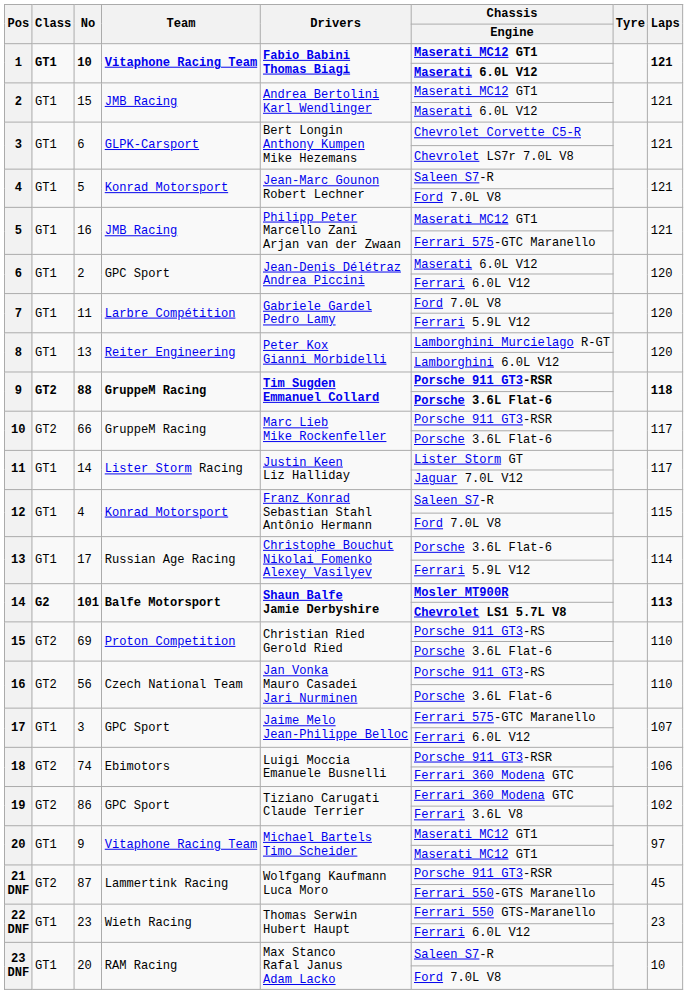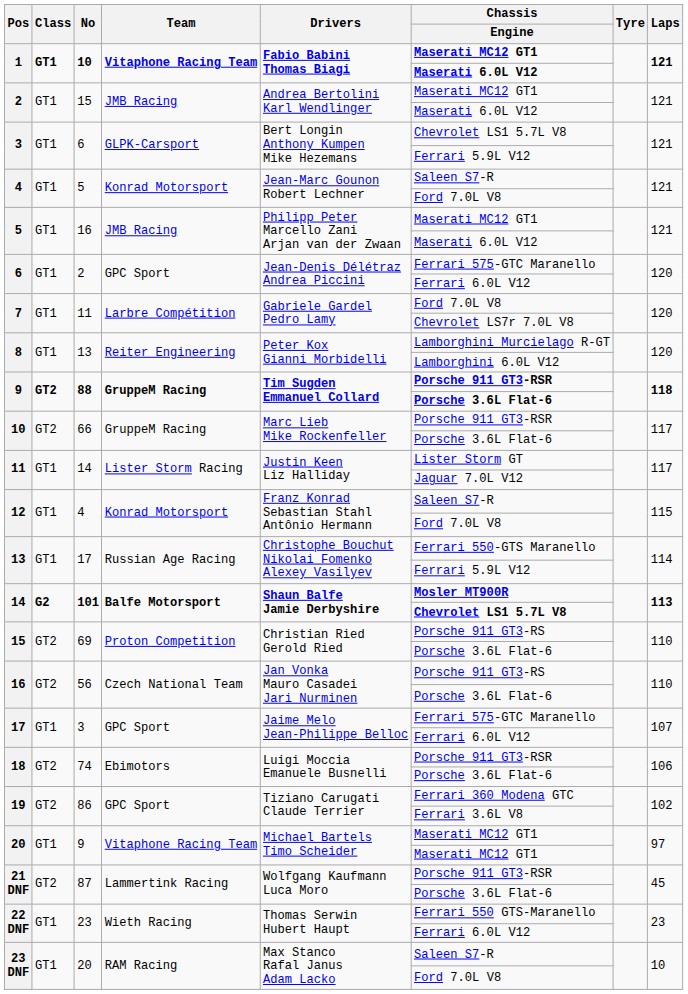row 7 | Chassis / Engine: Chevrolet Corvette C5-R -> Chevrolet LS1 5.7L V8
row 8 | Chassis / Engine: Chevrolet LS7r 7.0L V8 -> Ferrari 5.9L V12
row 12 | Chassis / Engine: Ferrari 575-GTC Maranello -> Maserati 6.0L V12
row 13 | Chassis / Engine: Maserati 6.0L V12 -> Ferrari 575-GTC Maranello
row 16 | Chassis / Engine: Ferrari 5.9L V12 -> Chevrolet LS7r 7.0L V8
row 27 | Chassis / Engine: Porsche 3.6L Flat-6 -> Ferrari 550-GTS Maranello
row 38 | Chassis / Engine: Ferrari 360 Modena GTC -> Porsche 3.6L Flat-6
row 44 | Chassis / Engine: Ferrari 550-GTS Maranello -> Porsche 3.6L Flat-6
